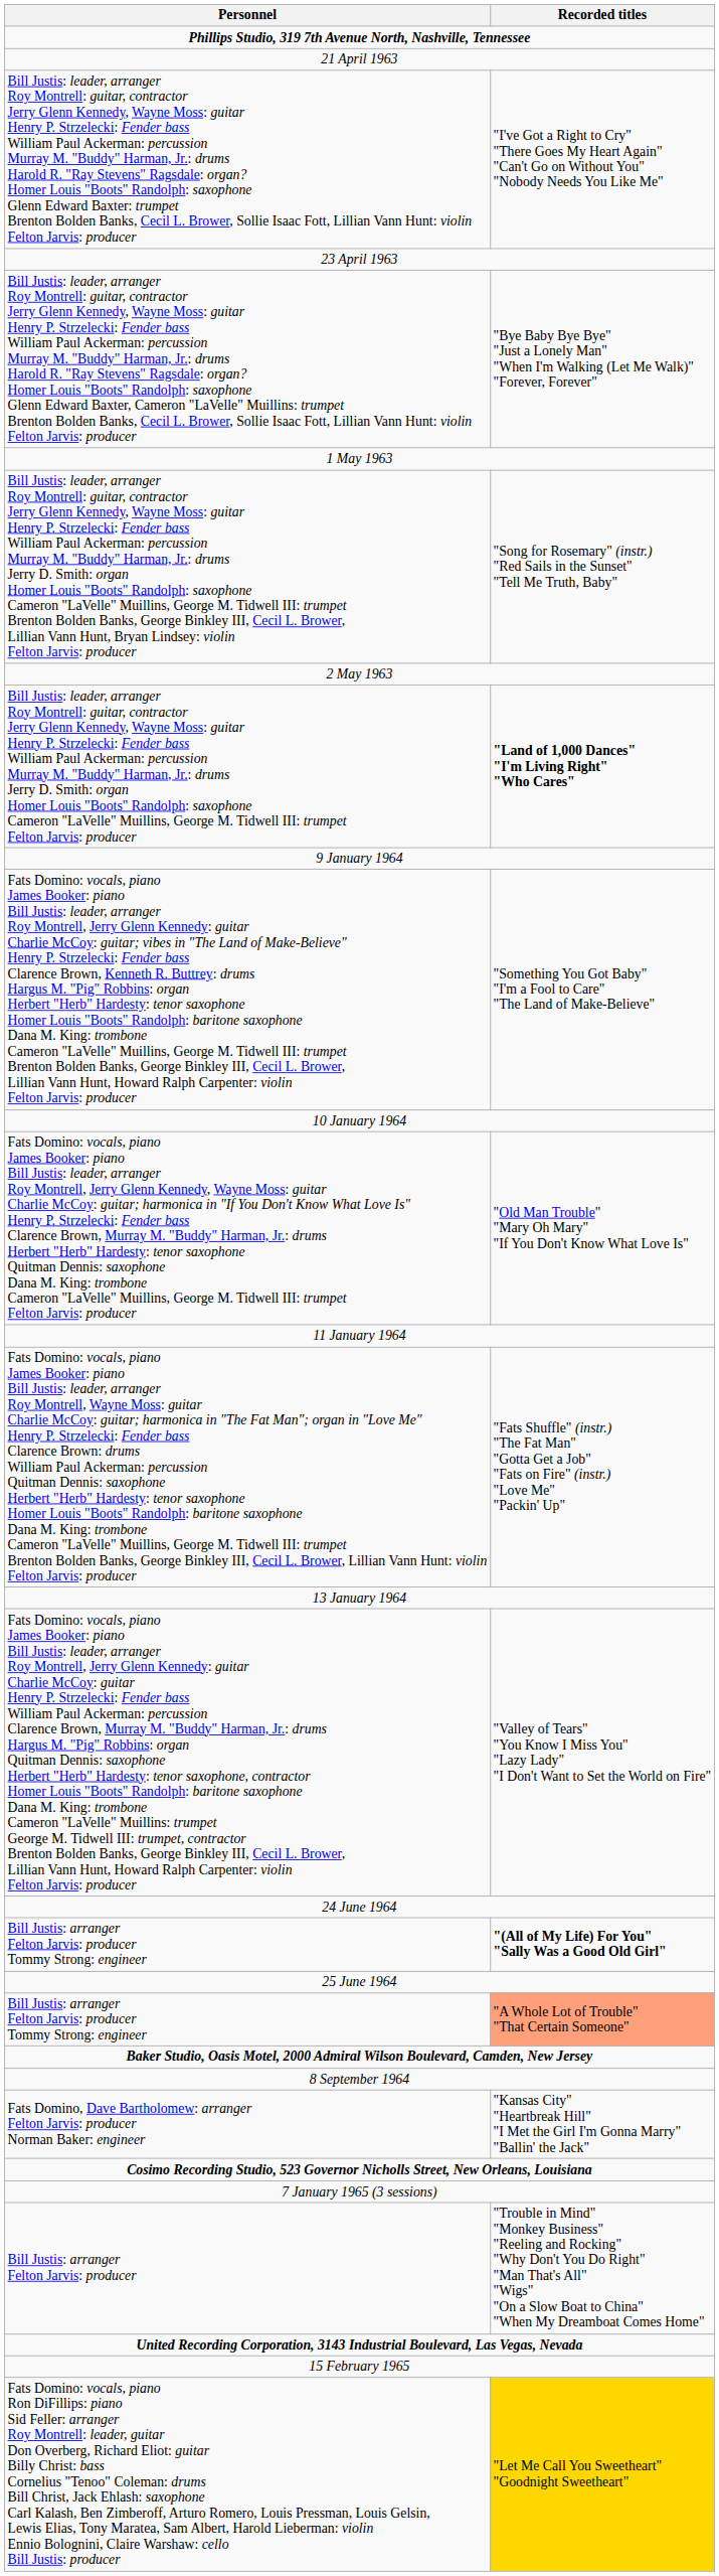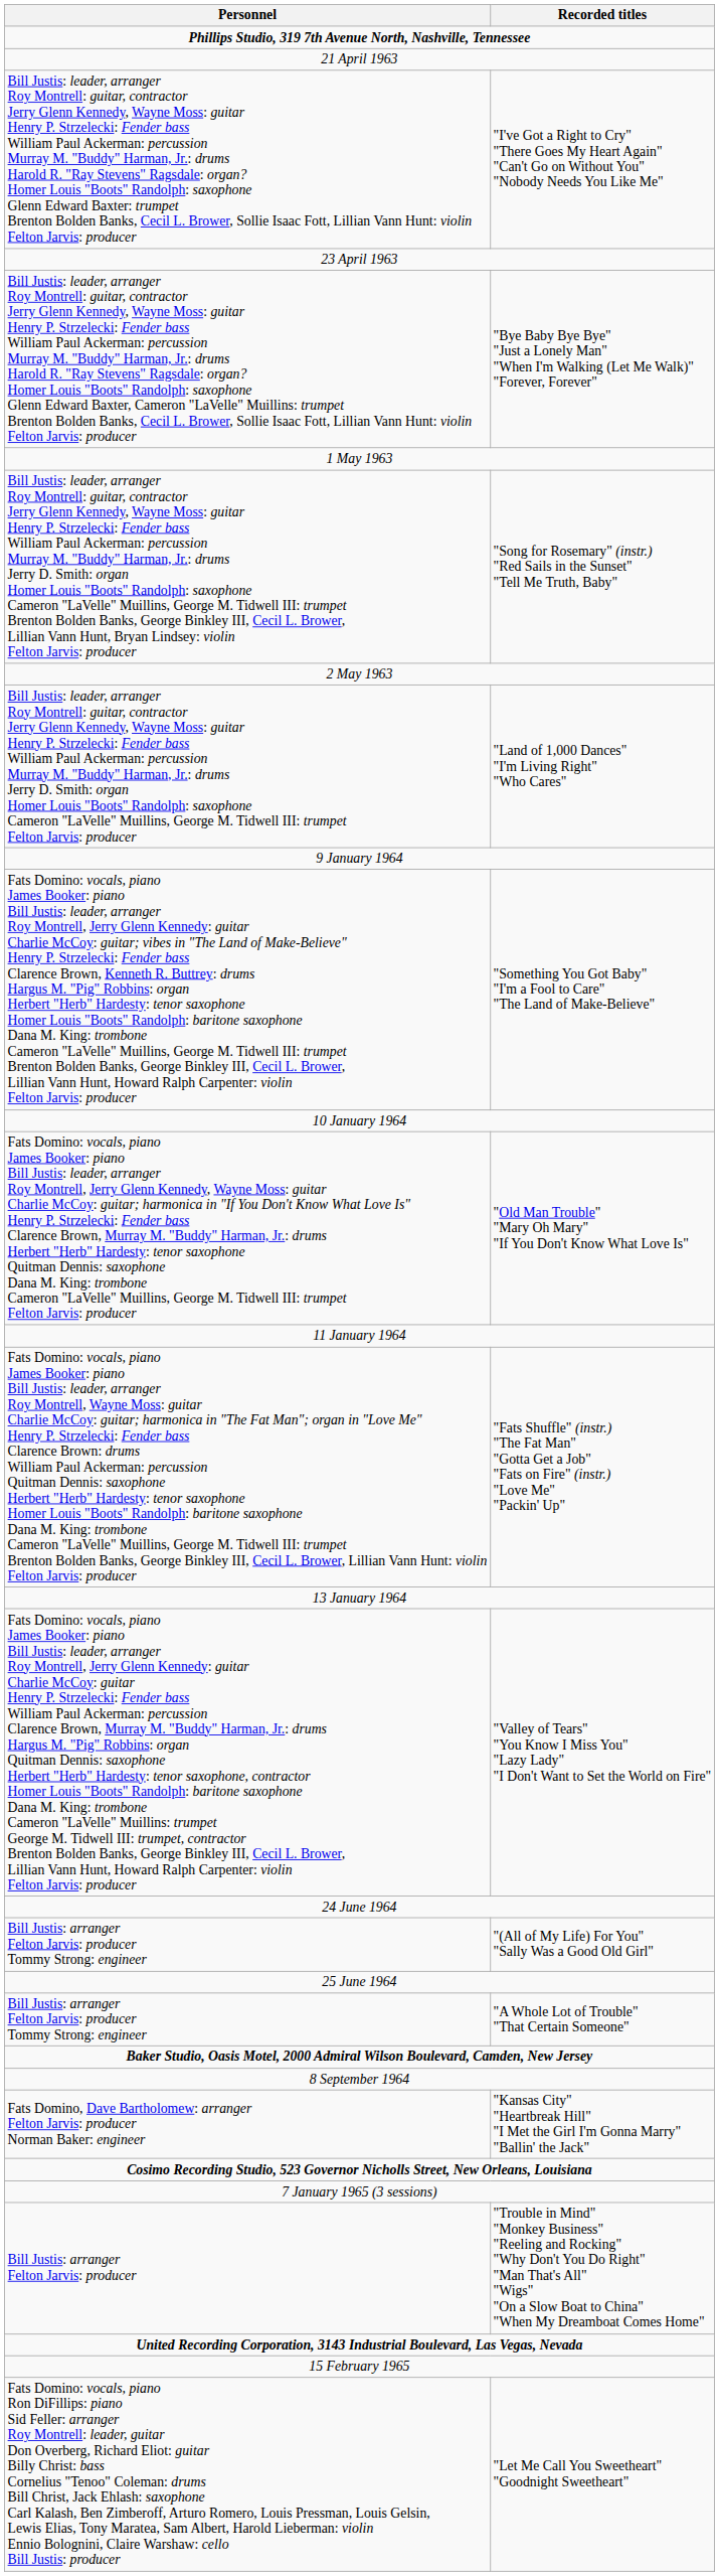"Land of 1,000 Dances" "I'm Living Right" "Who Cares" | Recorded titles: bold -> normal
"(All of My Life) For You" "Sally Was a Good Old Girl" | Recorded titles: bold -> normal
"A Whole Lot of Trouble" "That Certain Someone" | Recorded titles: lightsalmon background -> no background
"Let Me Call You Sweetheart" "Goodnight Sweetheart" | Recorded titles: gold background -> no background
